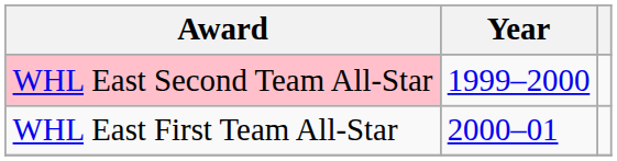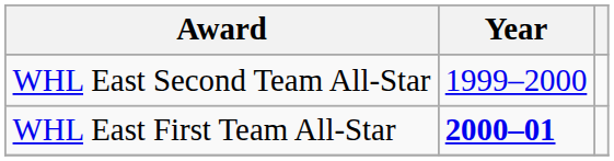row 2 | Award: pink background -> no background
row 3 | Year: normal -> bold
